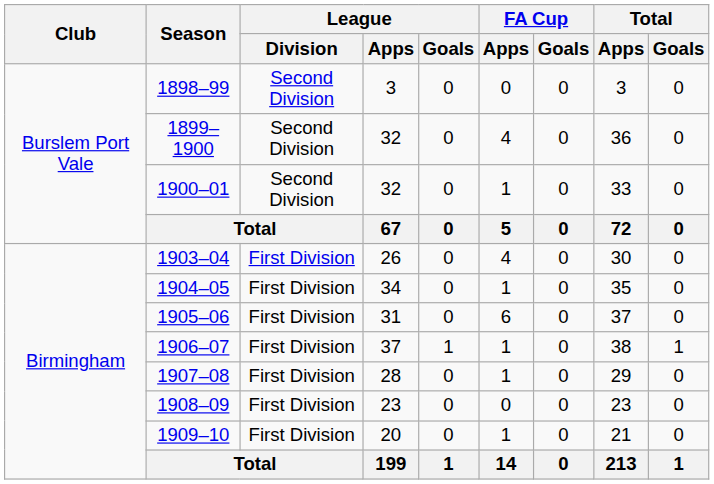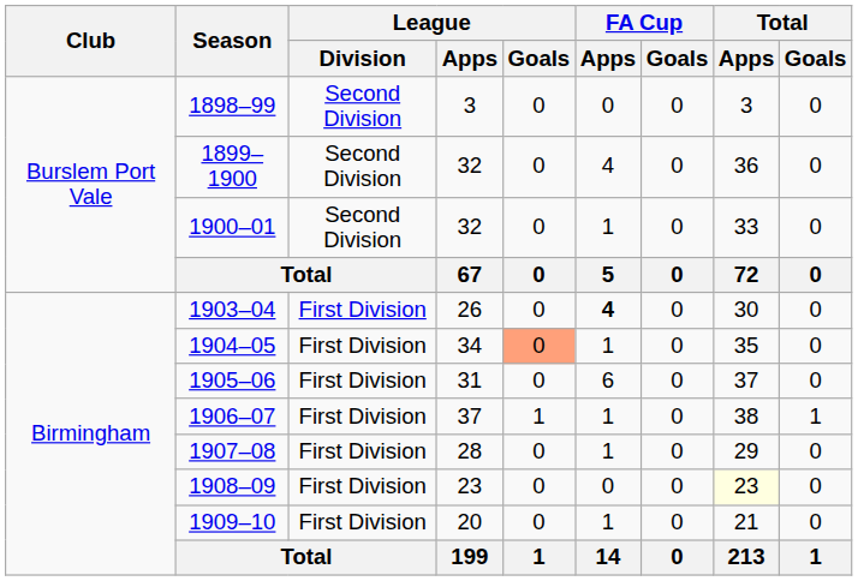1903–04 | FA Cup / Apps: normal -> bold
1904–05 | League / Goals: no background -> lightsalmon background
1908–09 | Total / Apps: no background -> lightyellow background
